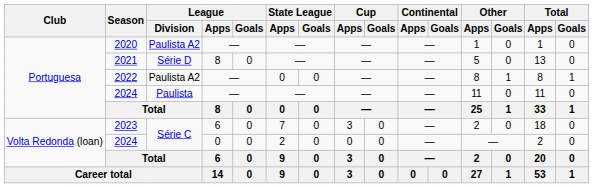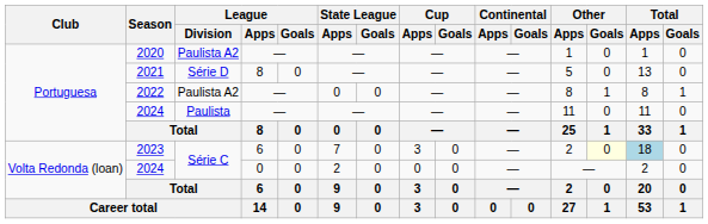2023 | Other / Goals: no background -> lightyellow background
2023 | Total / Apps: no background -> lightblue background
